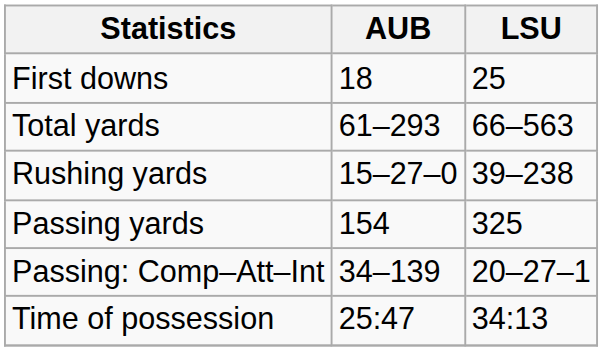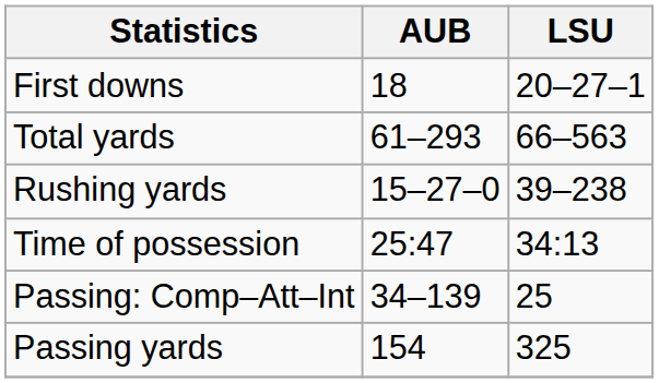First downs | LSU: 25 -> 20–27–1
rows swapped: Passing yards <-> Time of possession
Passing: Comp–Att–Int | LSU: 20–27–1 -> 25
